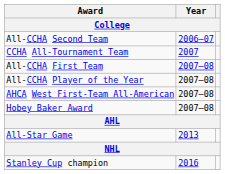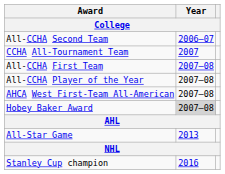Hobey Baker Award | Year: no background -> lightgrey background
